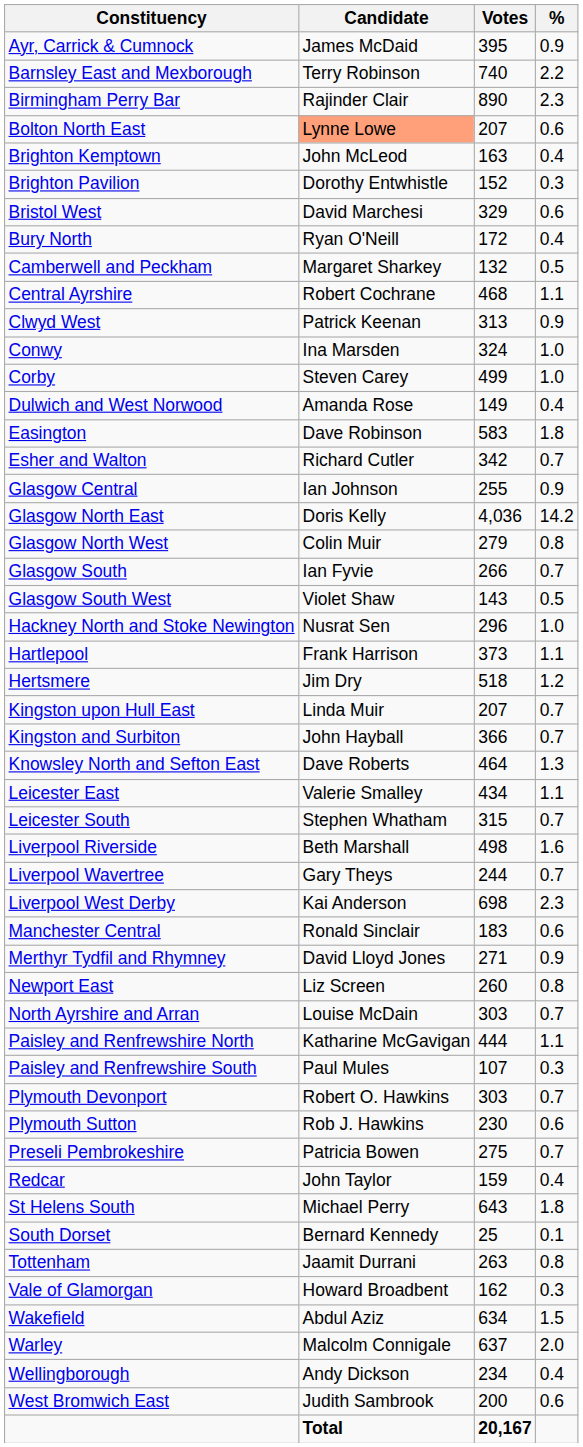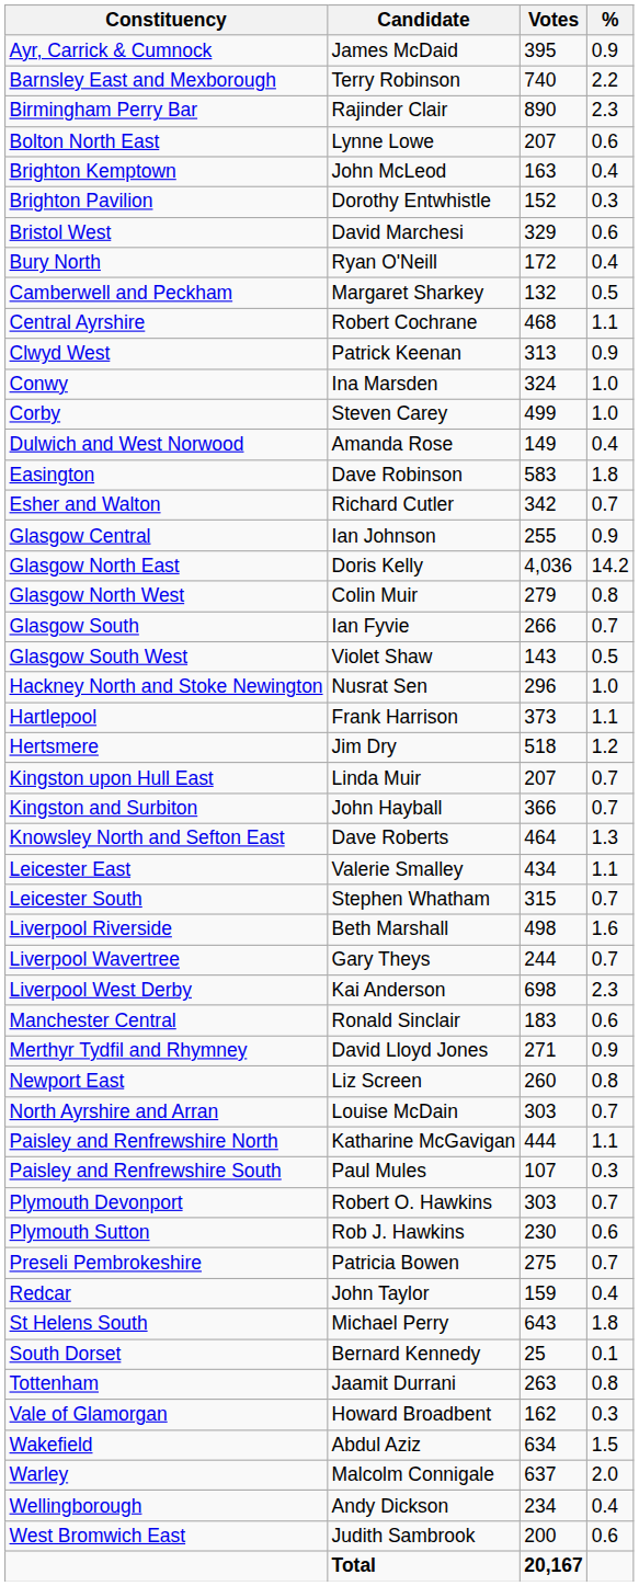Bolton North East | Candidate: lightsalmon background -> no background
